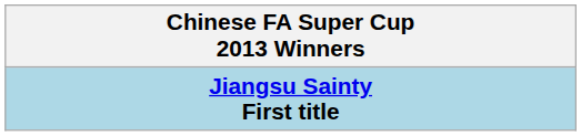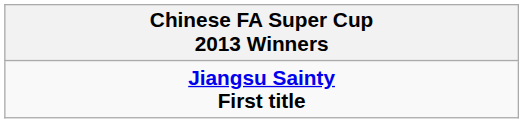row 2 | column 1: lightblue background -> no background
